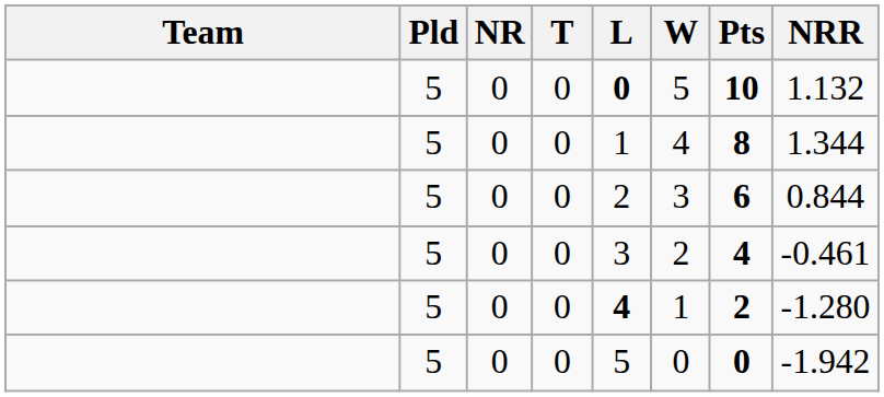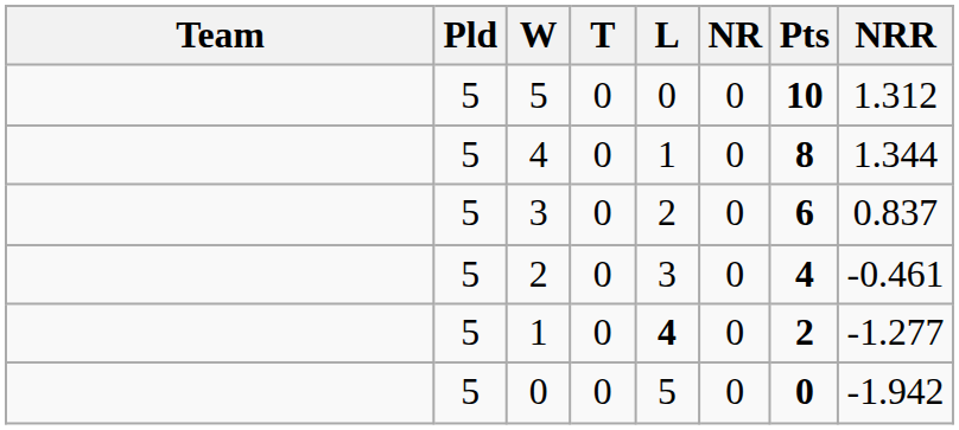columns swapped: W <-> NR
row 2 | L: bold -> normal
row 2 | NRR: 1.132 -> 1.312
row 4 | NRR: 0.844 -> 0.837
row 6 | NRR: -1.280 -> -1.277
